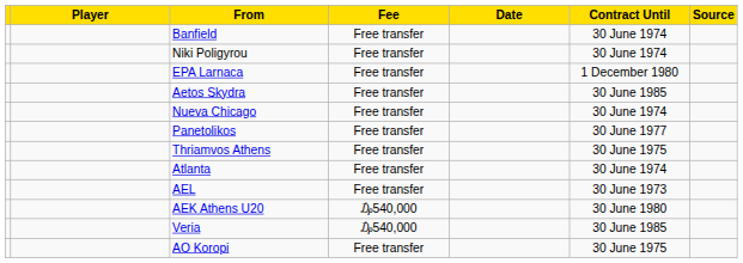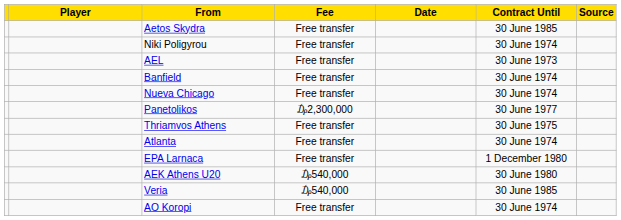rows swapped: Banfield <-> Aetos Skydra
rows swapped: AEL <-> EPA Larnaca
Panetolikos | Fee: Free transfer -> ₯2,300,000
AO Koropi | Contract Until: 30 June 1975 -> 30 June 1974
